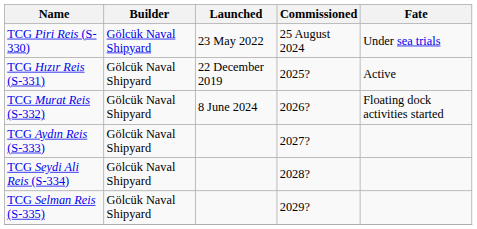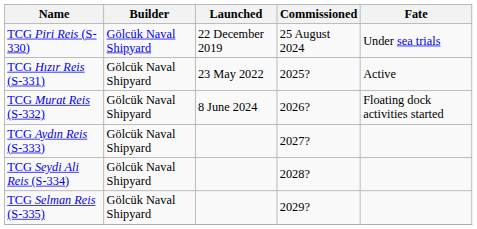TCG Piri Reis (S-330) | Launched: 23 May 2022 -> 22 December 2019
TCG Hızır Reis (S-331) | Launched: 22 December 2019 -> 23 May 2022
